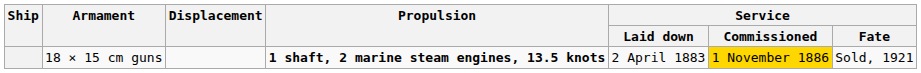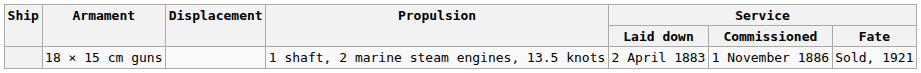18 × 15 cm guns | Propulsion: bold -> normal
18 × 15 cm guns | Service / Commissioned: gold background -> no background
